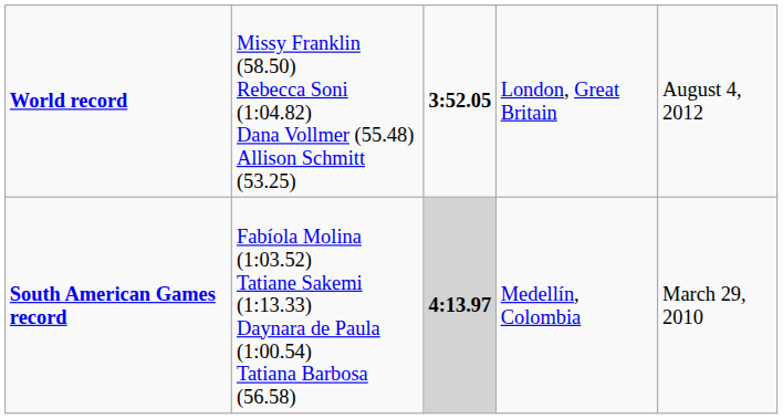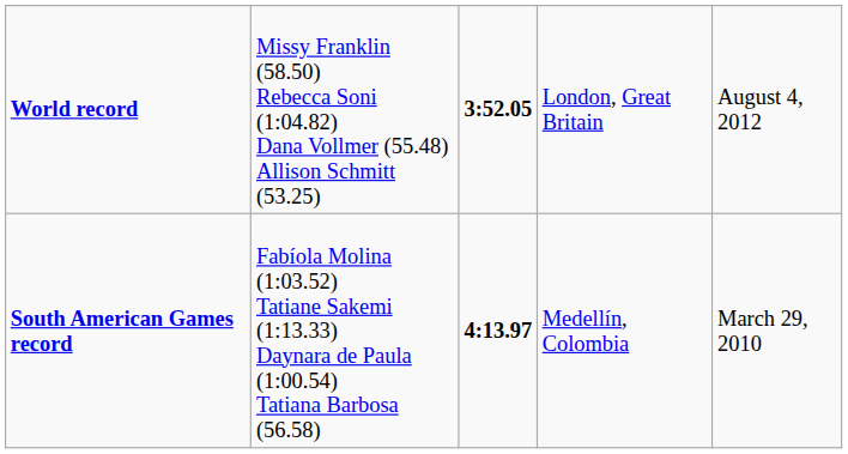South American Games record | column 3: lightgrey background -> no background
